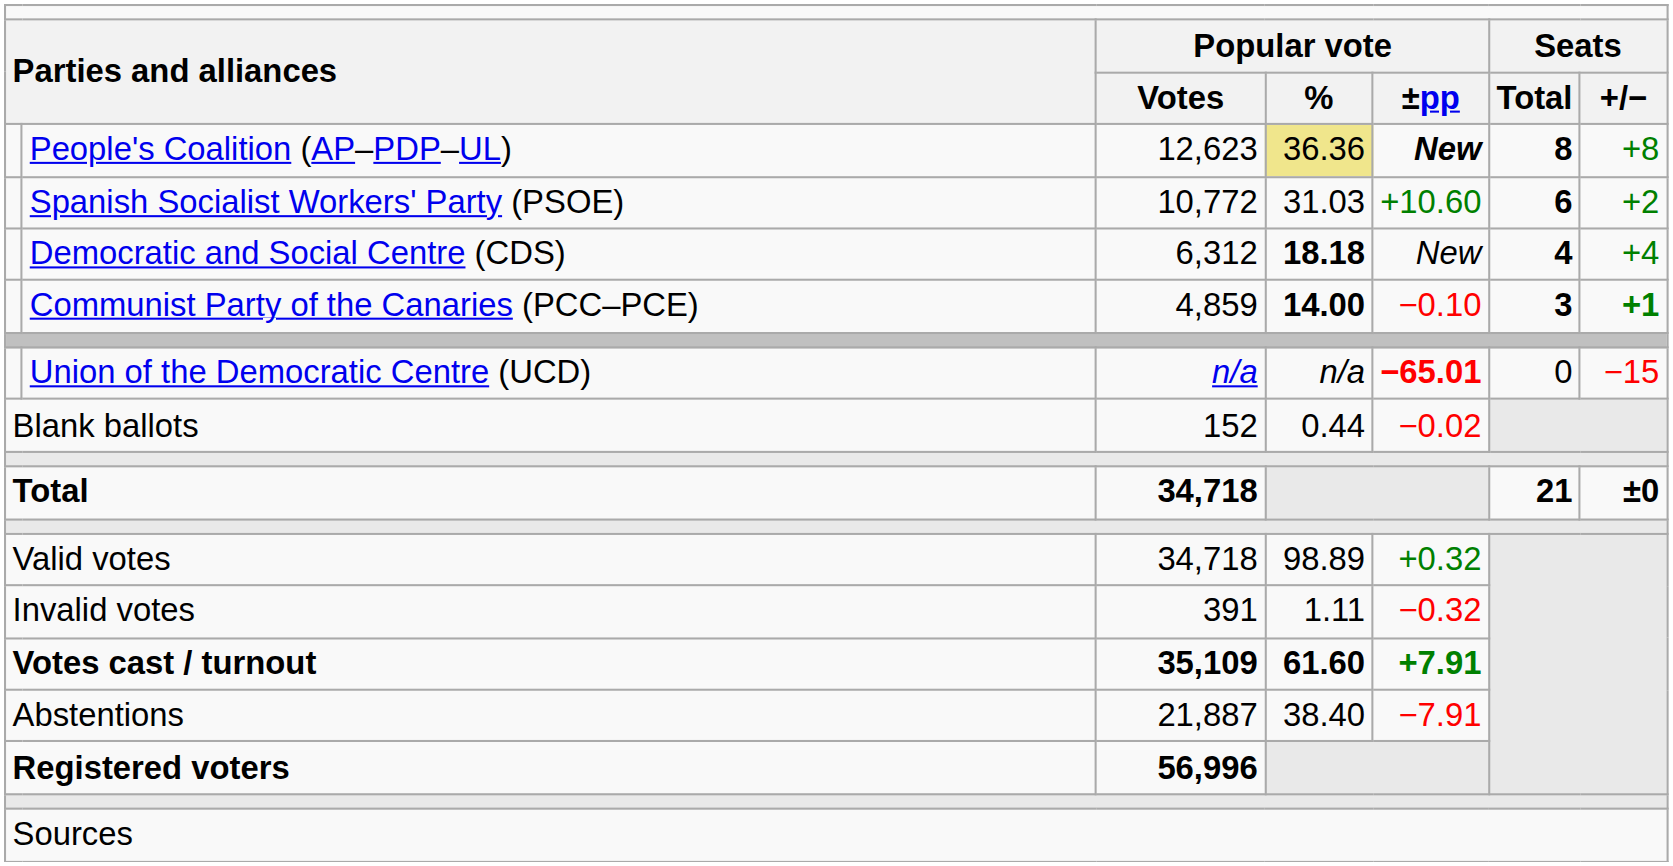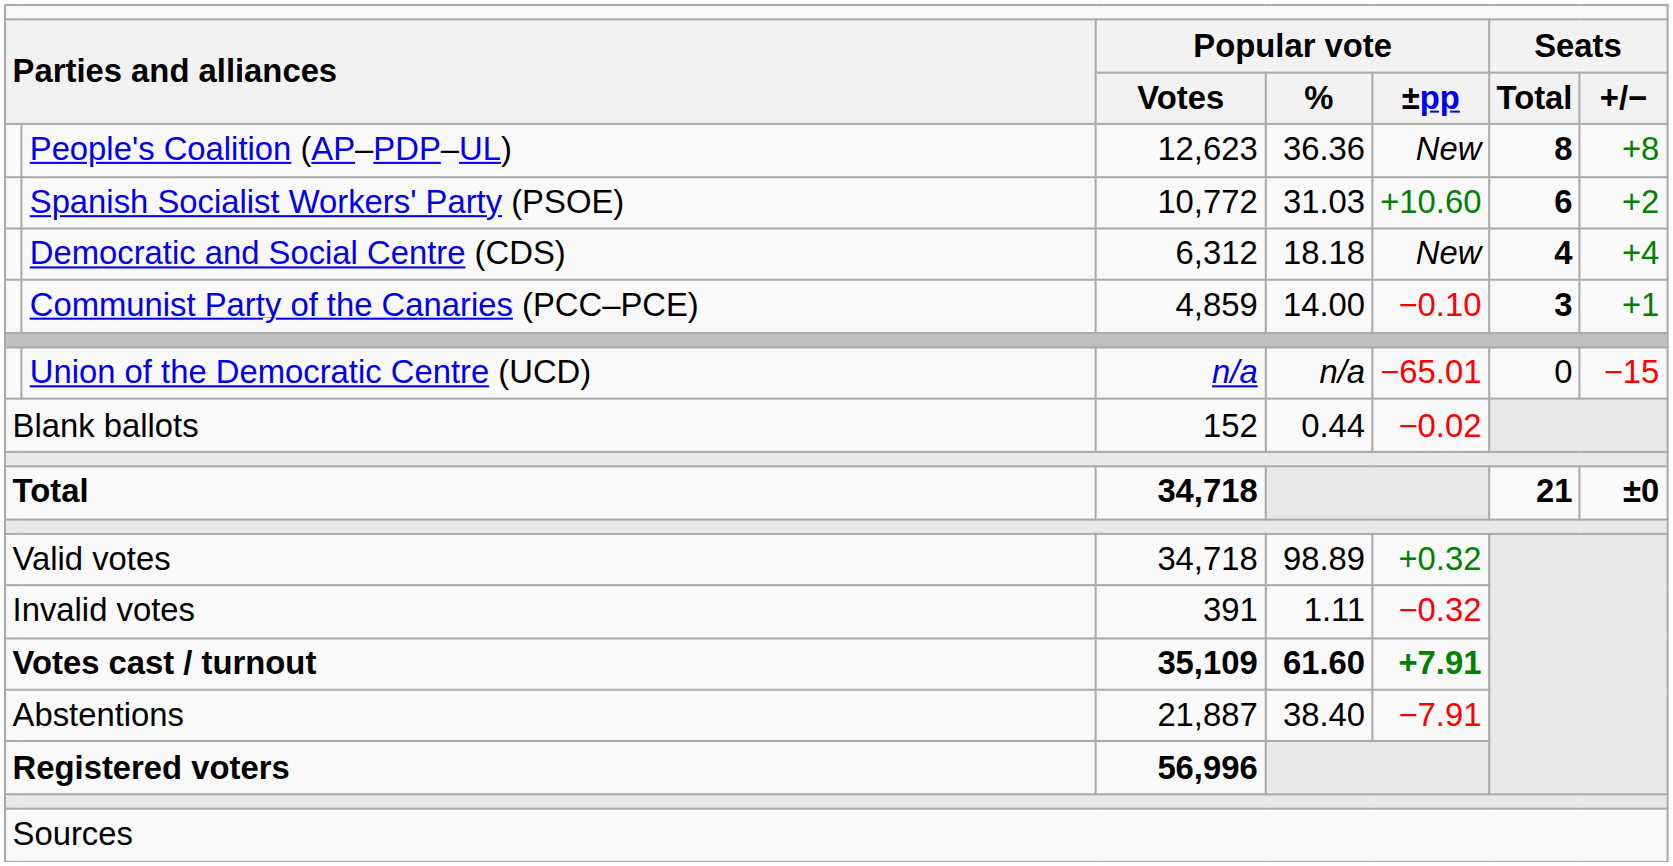People's Coalition (AP–PDP–UL) | column 4: khaki background -> no background
People's Coalition (AP–PDP–UL) | column 5: bold -> normal
Democratic and Social Centre (CDS) | column 4: bold -> normal
Communist Party of the Canaries (PCC–PCE) | column 4: bold -> normal
Communist Party of the Canaries (PCC–PCE) | column 7: bold -> normal
Union of the Democratic Centre (UCD) | column 5: bold -> normal
